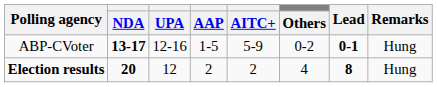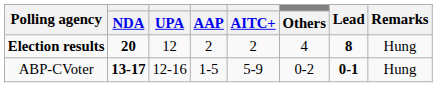rows swapped: ABP-CVoter <-> Election results
